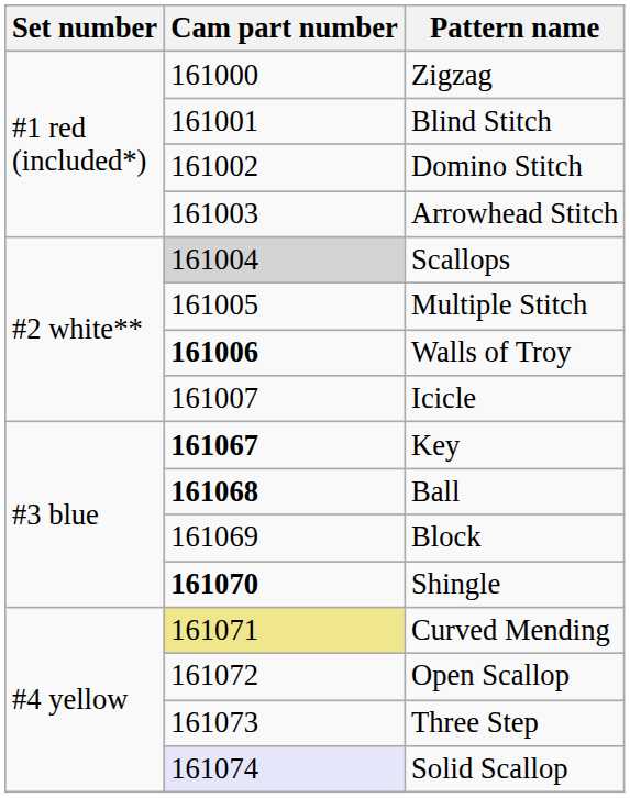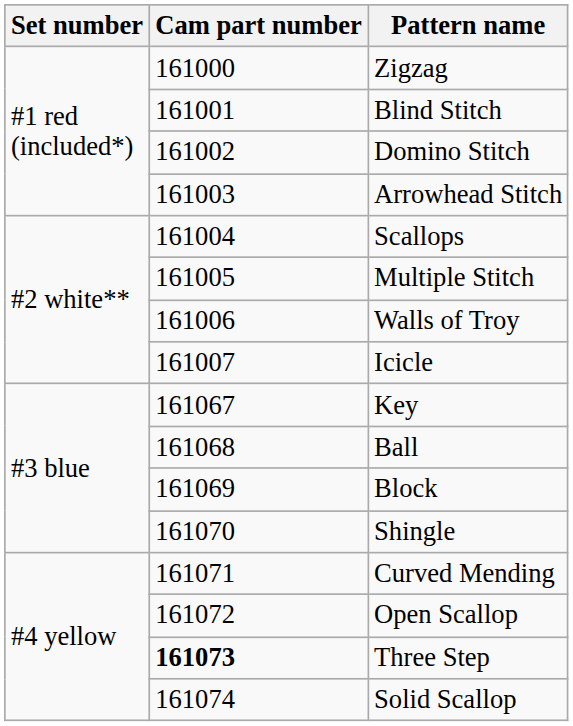Scallops | Cam part number: lightgrey background -> no background
Walls of Troy | Cam part number: bold -> normal
Key | Cam part number: bold -> normal
Ball | Cam part number: bold -> normal
Shingle | Cam part number: bold -> normal
Curved Mending | Cam part number: khaki background -> no background
Three Step | Cam part number: normal -> bold
Solid Scallop | Cam part number: lavender background -> no background
